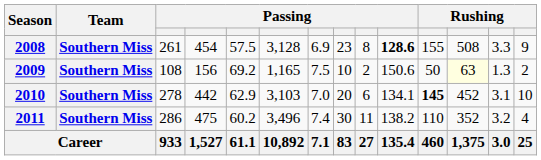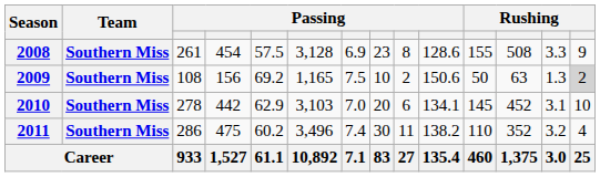2008 | column 10: bold -> normal
2009 | column 12: lightyellow background -> no background
2009 | column 14: no background -> lightgrey background
2010 | column 11: bold -> normal
